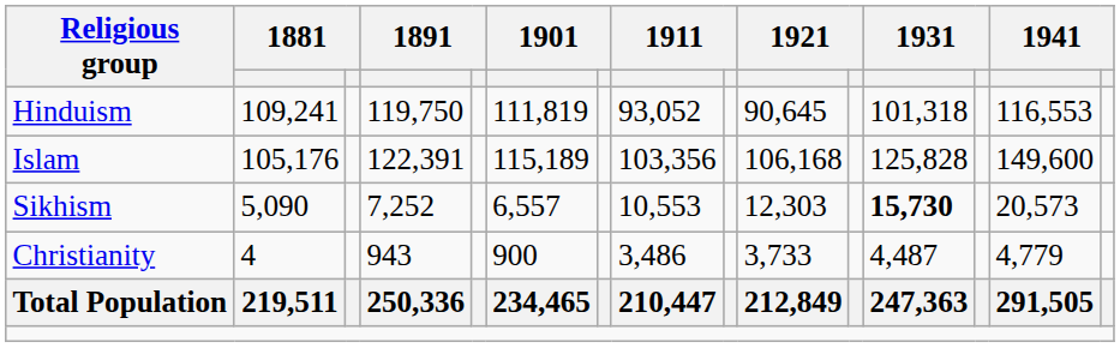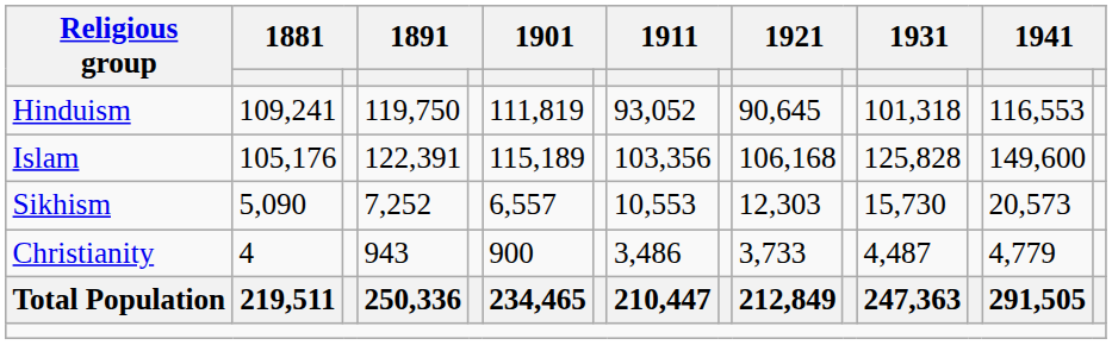Sikhism | column 12: bold -> normal
